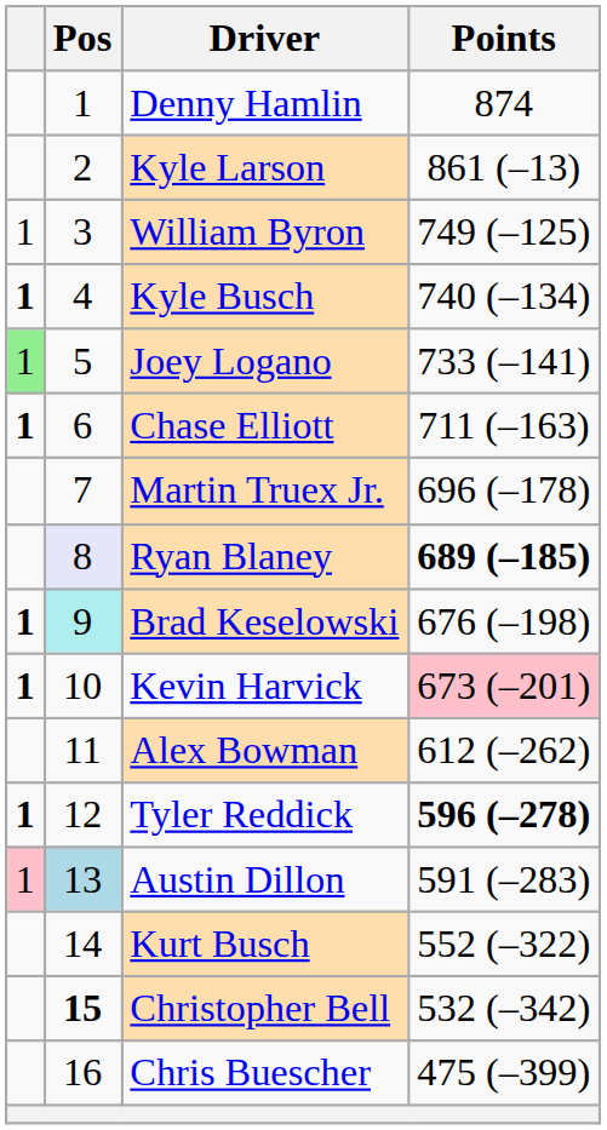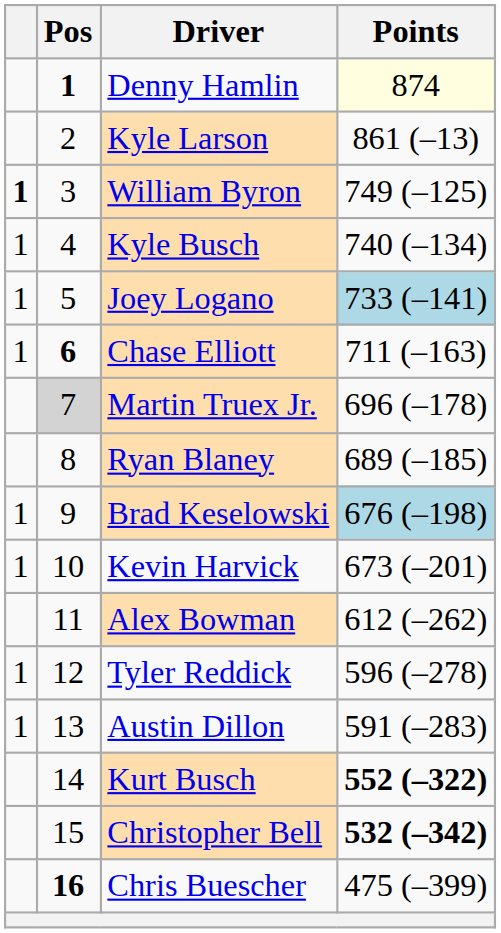Denny Hamlin | Pos: normal -> bold
Denny Hamlin | Points: no background -> lightyellow background
William Byron | column 1: normal -> bold
Kyle Busch | column 1: bold -> normal
Joey Logano | column 1: lightgreen background -> no background
Joey Logano | Points: no background -> lightblue background
Chase Elliott | column 1: bold -> normal
Chase Elliott | Pos: normal -> bold
Martin Truex Jr. | Pos: no background -> lightgrey background
Ryan Blaney | Pos: lavender background -> no background
Ryan Blaney | Points: bold -> normal
Brad Keselowski | column 1: bold -> normal
Brad Keselowski | Pos: paleturquoise background -> no background
Brad Keselowski | Points: no background -> lightblue background
Kevin Harvick | column 1: bold -> normal
Kevin Harvick | Points: pink background -> no background
Tyler Reddick | column 1: bold -> normal
Tyler Reddick | Points: bold -> normal
Austin Dillon | column 1: pink background -> no background
Austin Dillon | Pos: lightblue background -> no background
Kurt Busch | Points: normal -> bold
Christopher Bell | Pos: bold -> normal
Christopher Bell | Points: normal -> bold
Chris Buescher | Pos: normal -> bold
